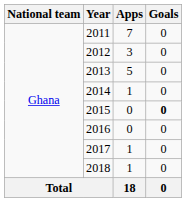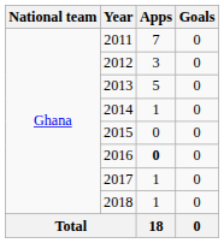2015 | Goals: bold -> normal
2016 | Apps: normal -> bold
